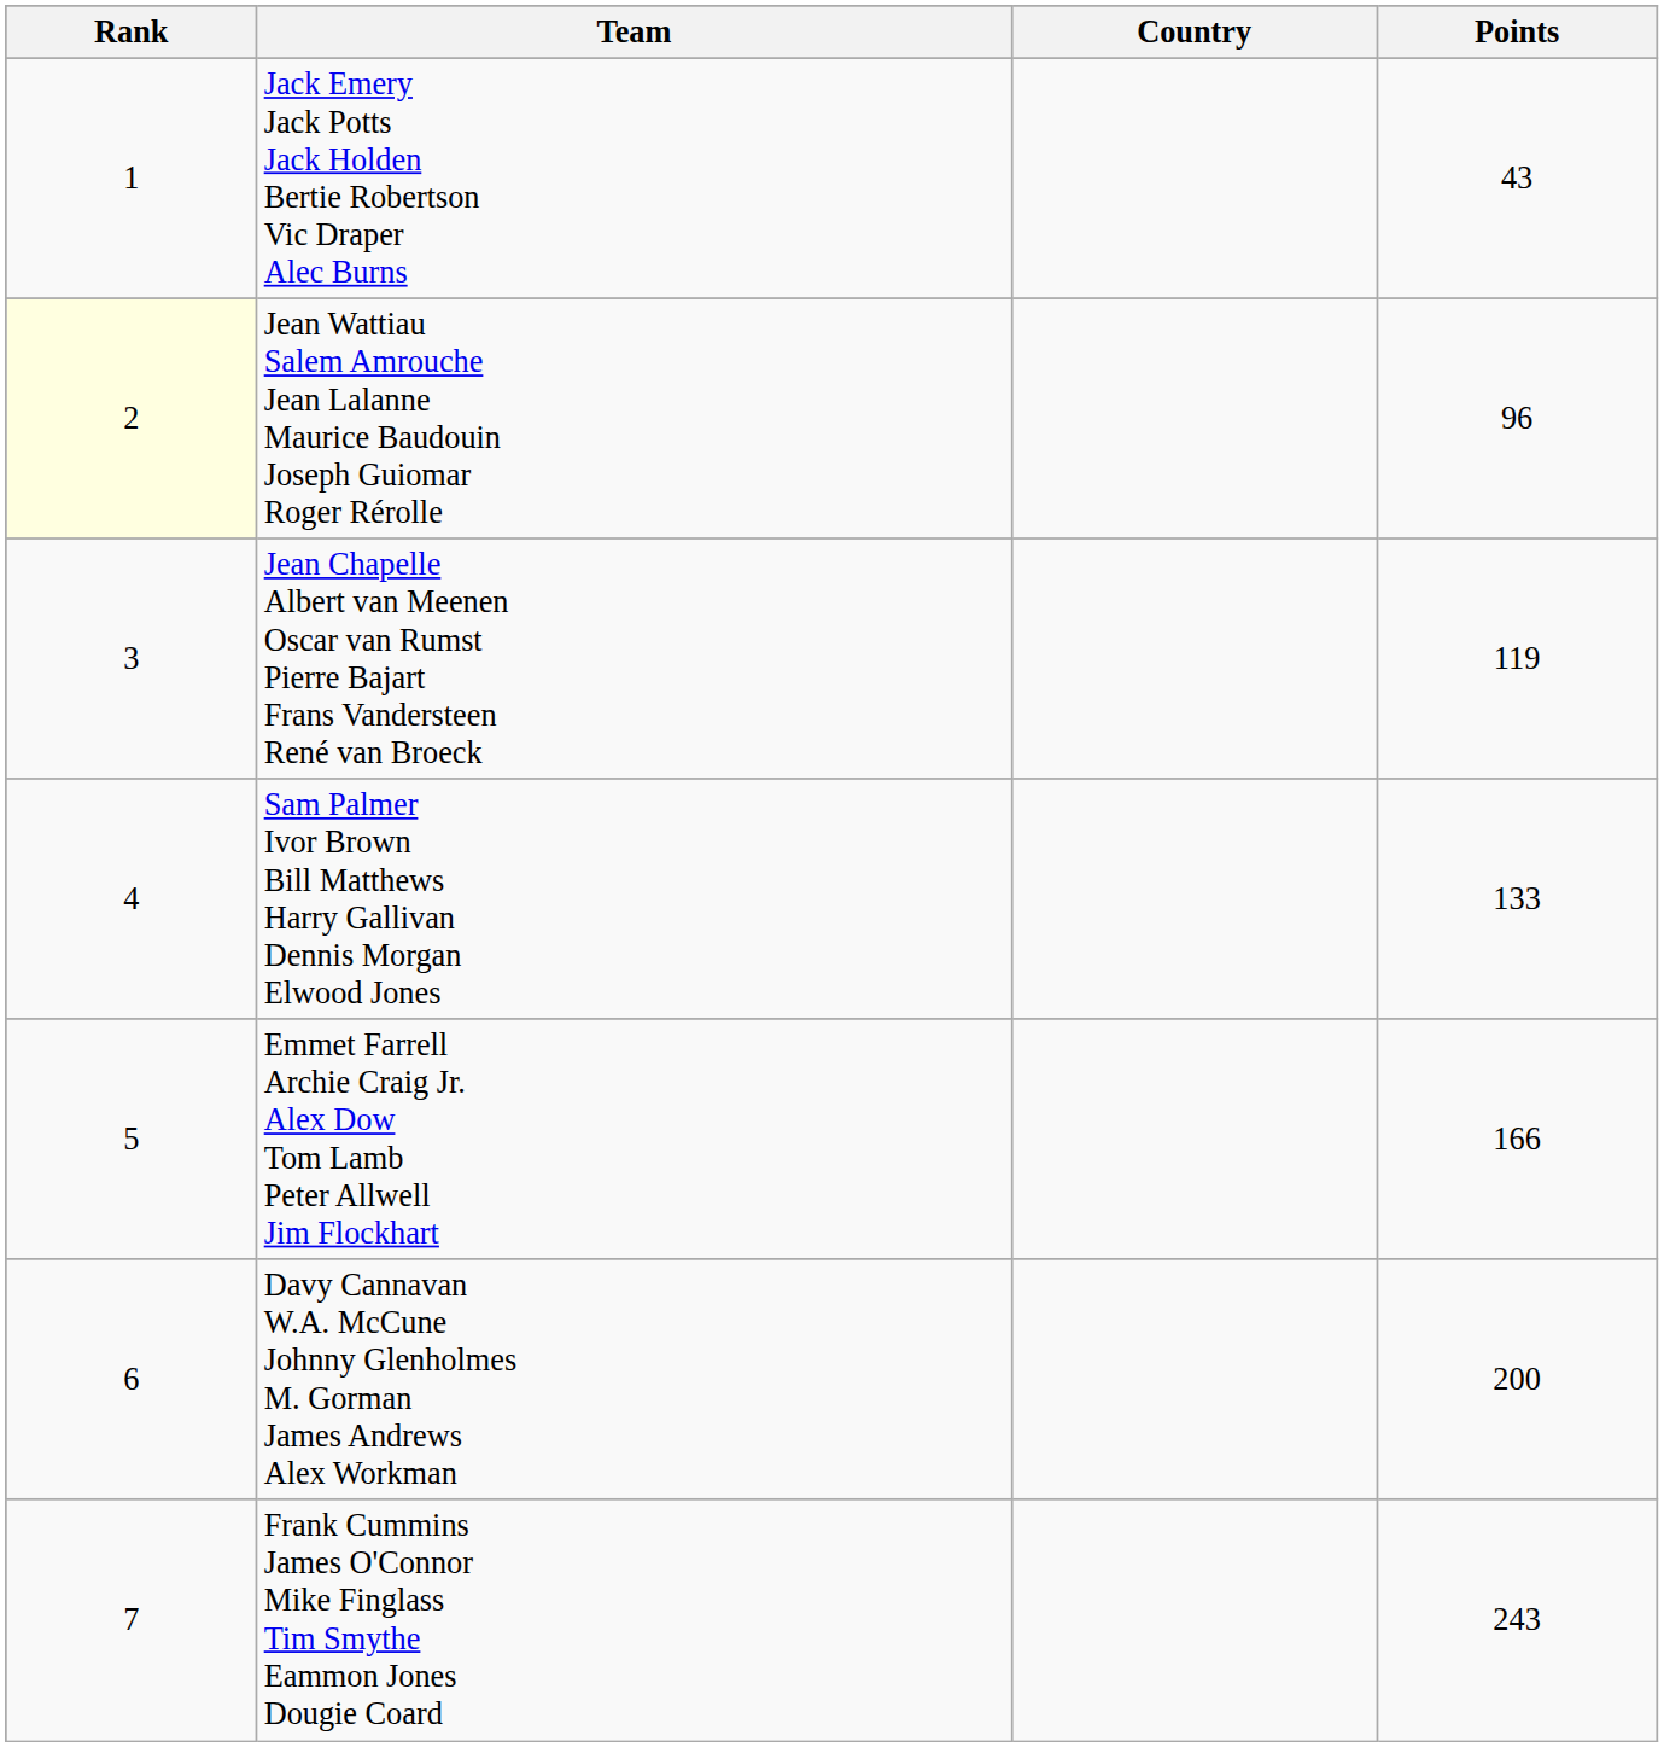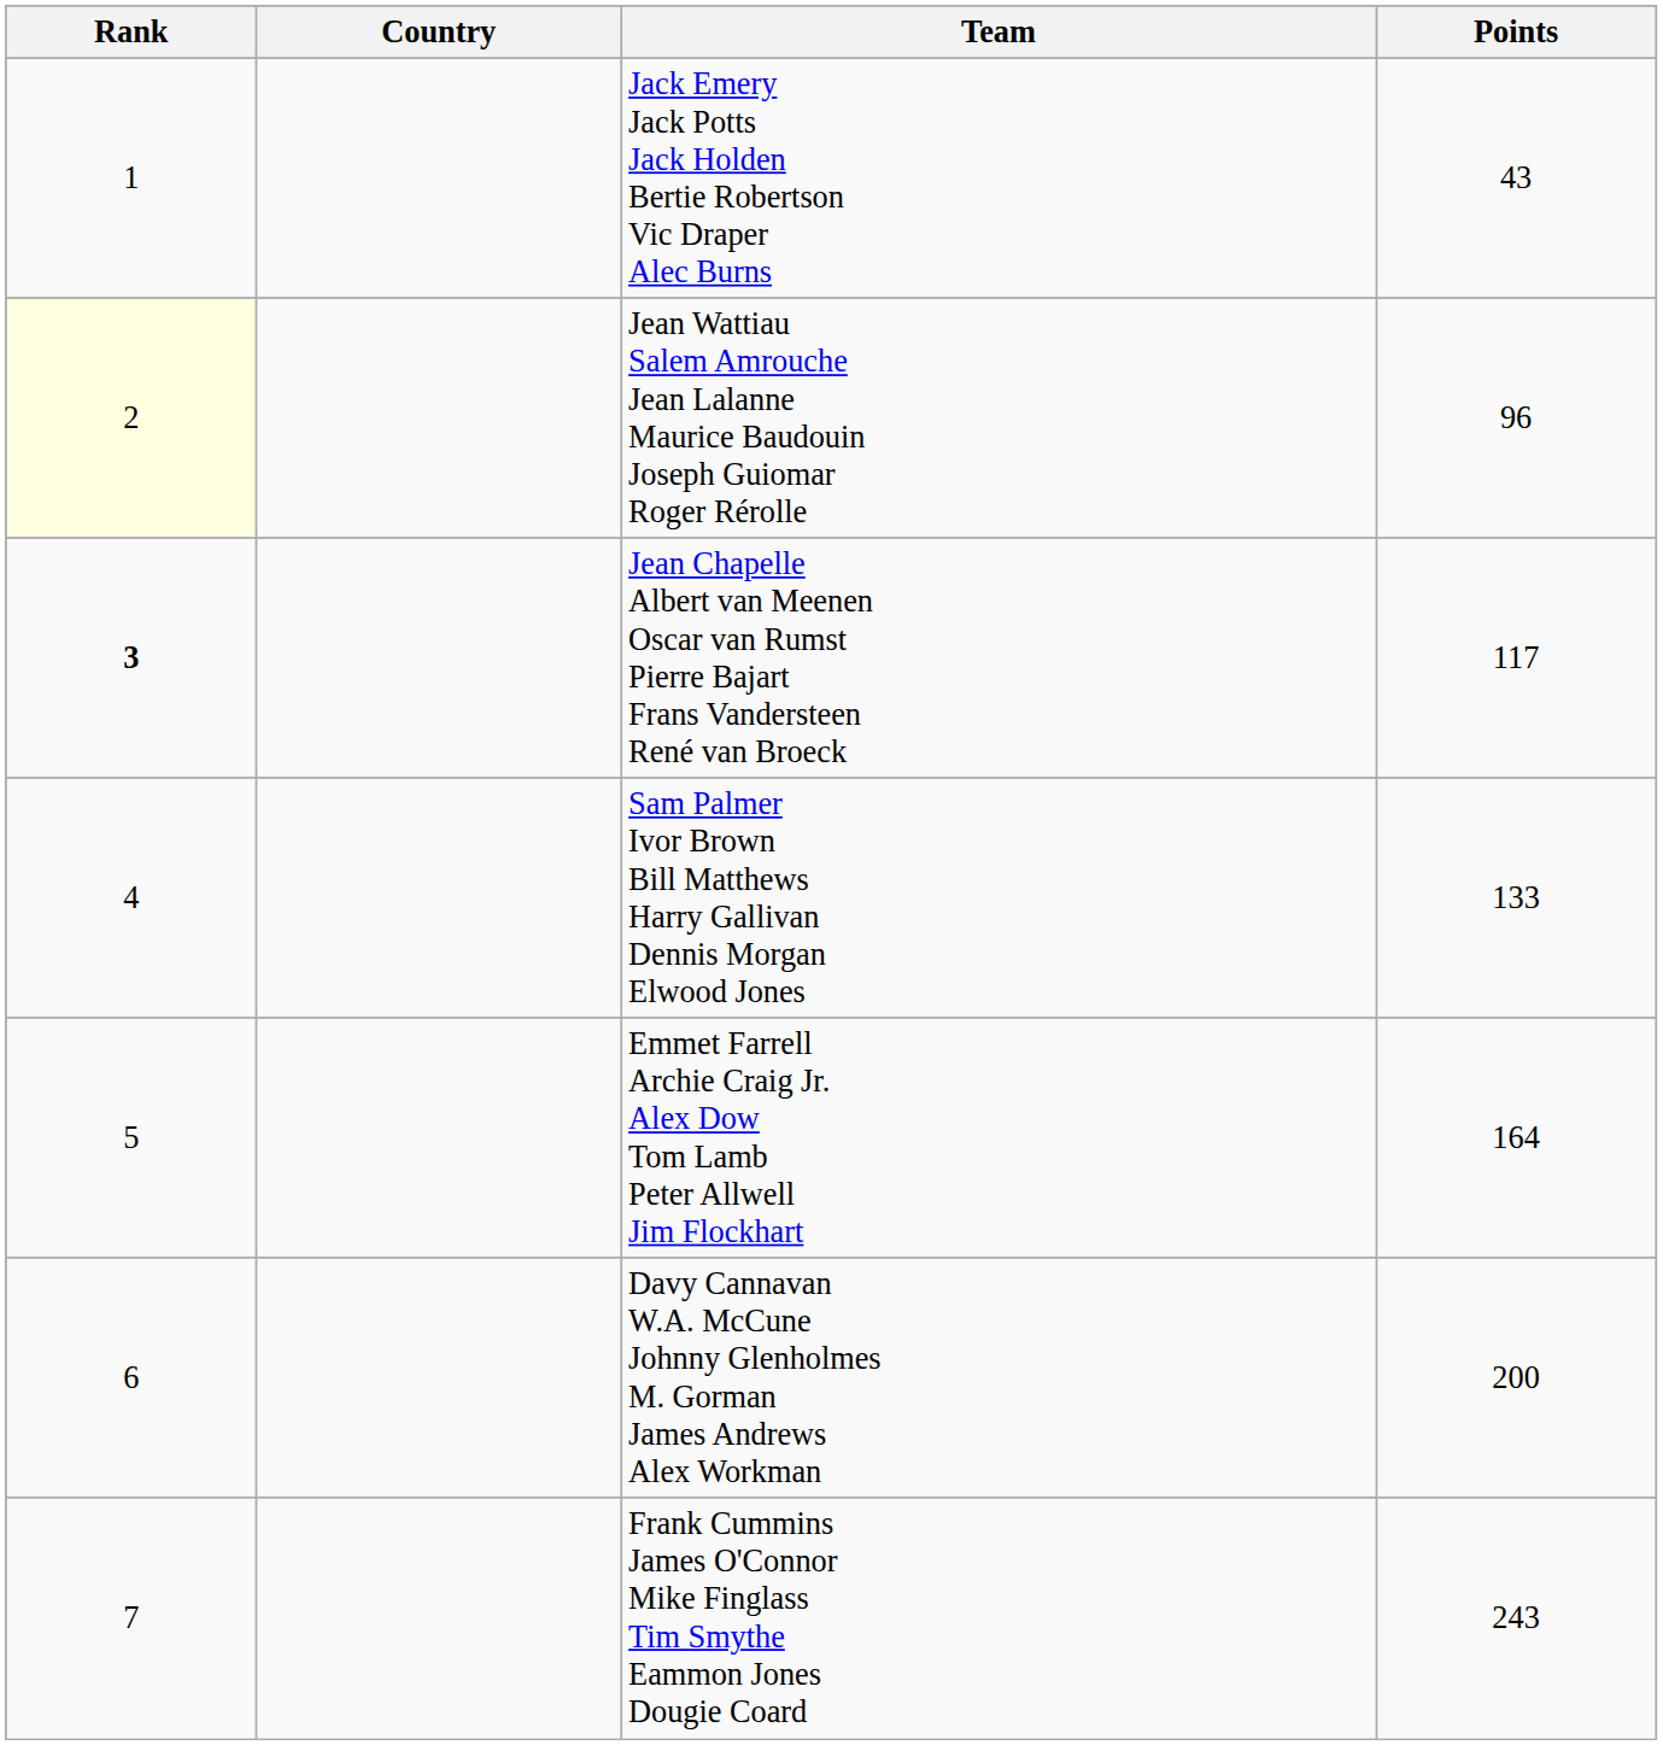columns swapped: Country <-> Team
row 4 | Rank: normal -> bold
row 4 | Points: 119 -> 117
row 6 | Points: 166 -> 164
